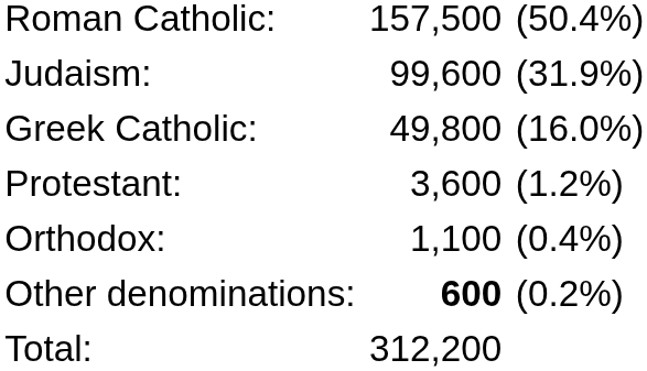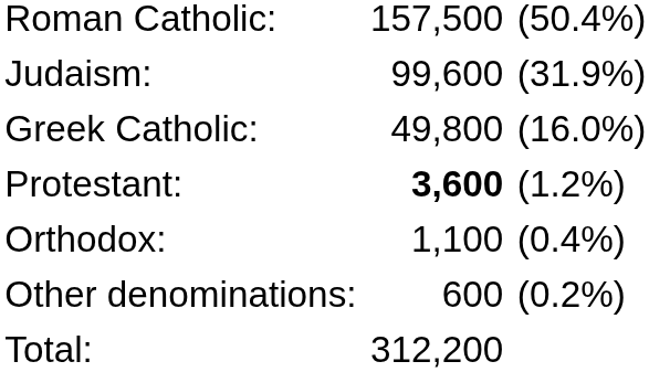Protestant: | column 2: normal -> bold
Other denominations: | column 2: bold -> normal
